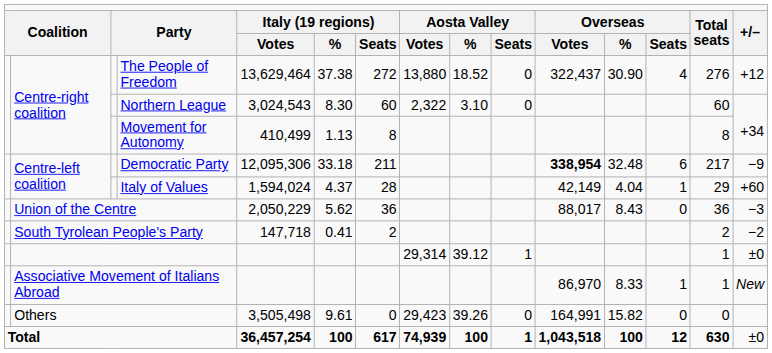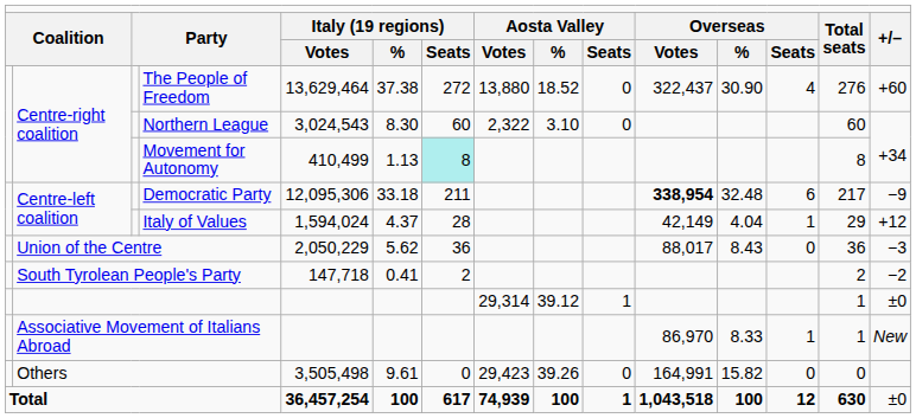The People of Freedom | column 15: +12 -> +60
Movement for Autonomy | column 7: no background -> paleturquoise background
Italy of Values | column 15: +60 -> +12
